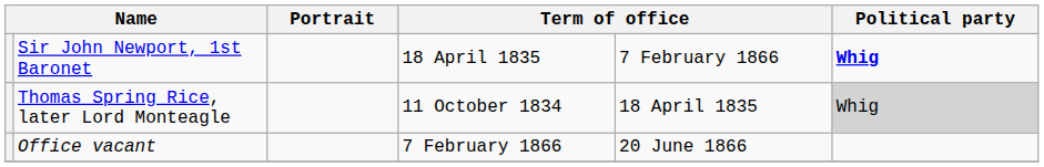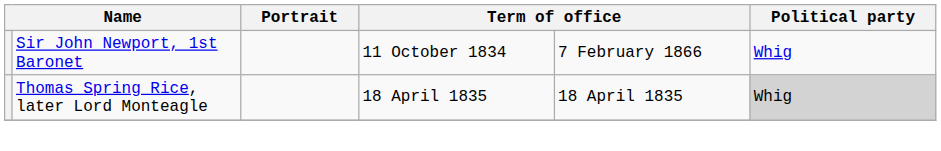Sir John Newport, 1st Baronet | column 4: 18 April 1835 -> 11 October 1834
Sir John Newport, 1st Baronet | Political party: bold -> normal
Thomas Spring Rice, later Lord Monteagle | column 4: 11 October 1834 -> 18 April 1835
- row: Office vacant | 7 February 1866 | 20 June 1866
